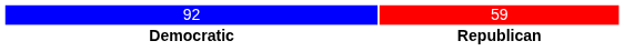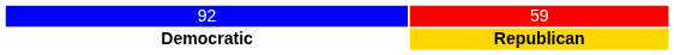Democratic | column 2: no background -> gold background
